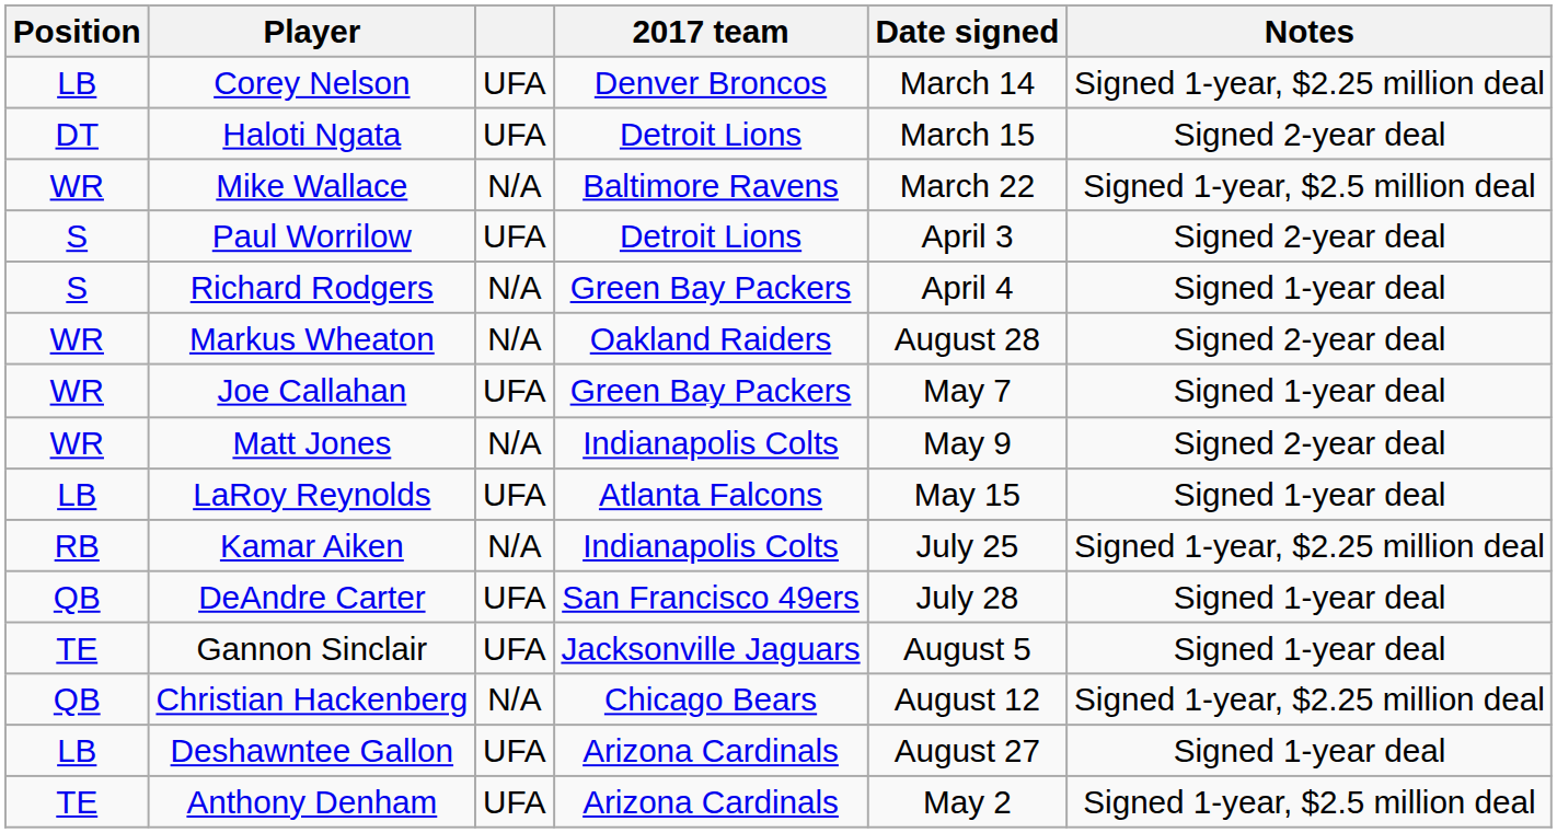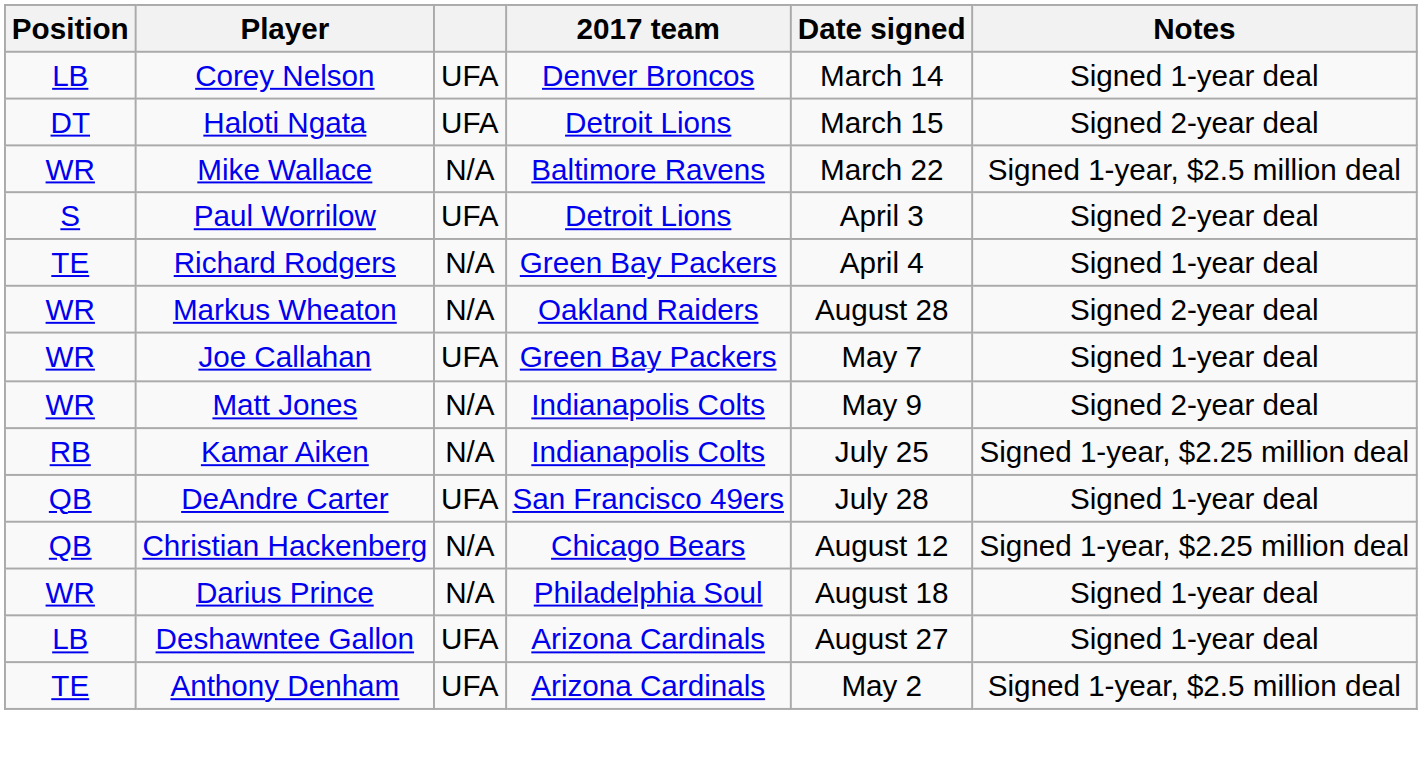Corey Nelson | Notes: Signed 1-year, $2.25 million deal -> Signed 1-year deal
Richard Rodgers | Position: S -> TE
- row: LB | LaRoy Reynolds | UFA | Atlanta Falcons | May 15 | Signed 1-year deal
- row: TE | Gannon Sinclair | UFA | Jacksonville Jaguars | August 5 | Signed 1-year deal
+ row: WR | Darius Prince | N/A | Philadelphia Soul | August 18 | Signed 1-year deal
